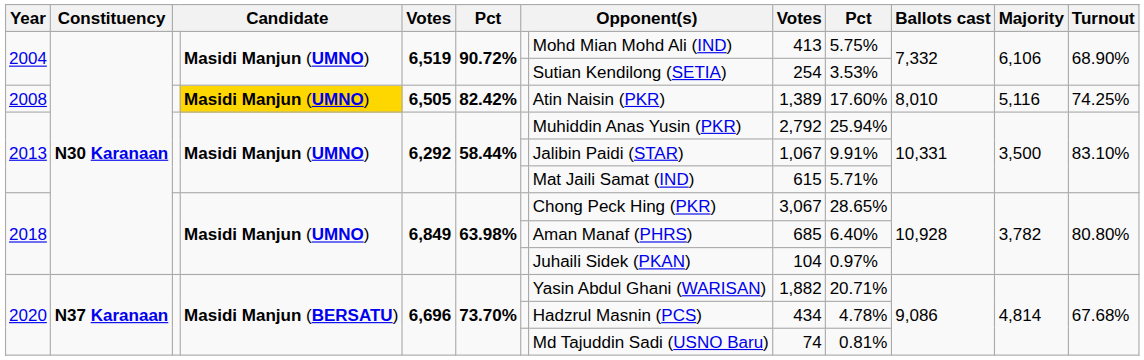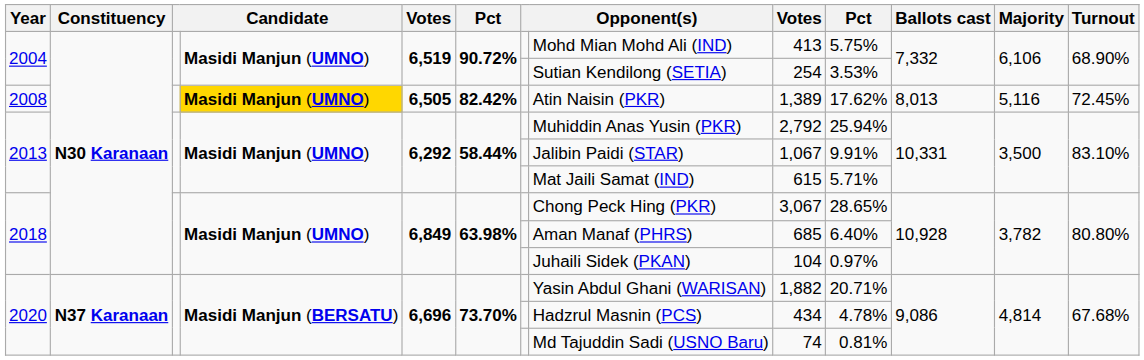2008 | column 10: 17.60% -> 17.62%
2008 | Ballots cast: 8,010 -> 8,013
2008 | Turnout: 74.25% -> 72.45%
